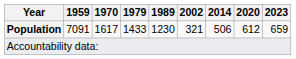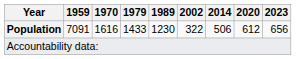Population | 1970: 1617 -> 1616
Population | 2002: 321 -> 322
Population | 2023: 659 -> 656
